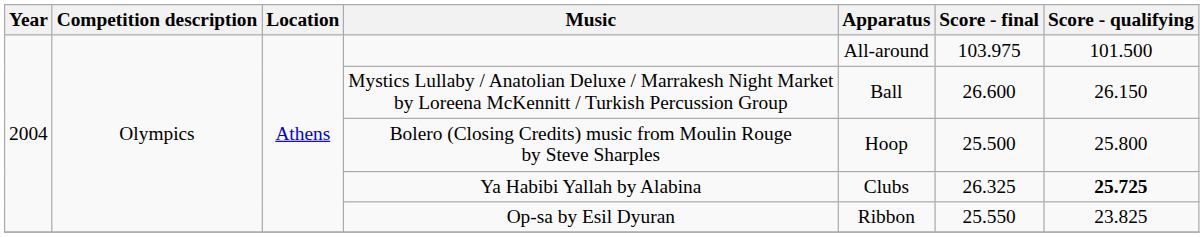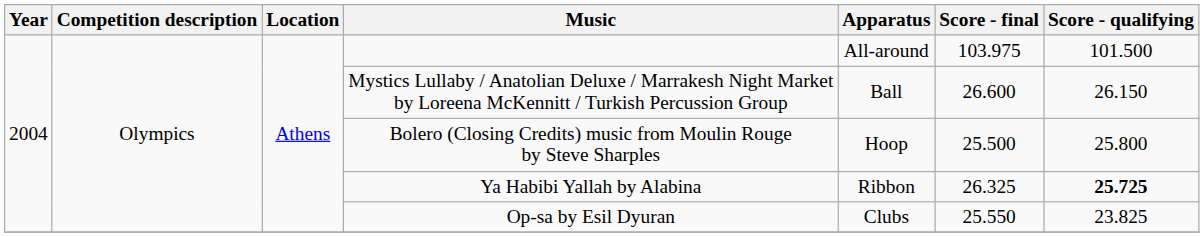Ya Habibi Yallah by Alabina | Apparatus: Clubs -> Ribbon
Op-sa by Esil Dyuran | Apparatus: Ribbon -> Clubs
